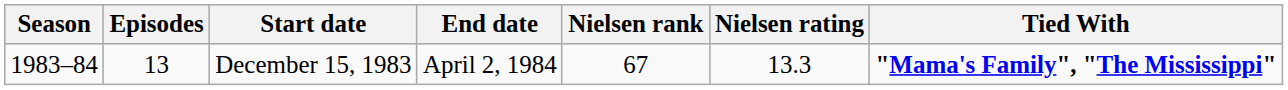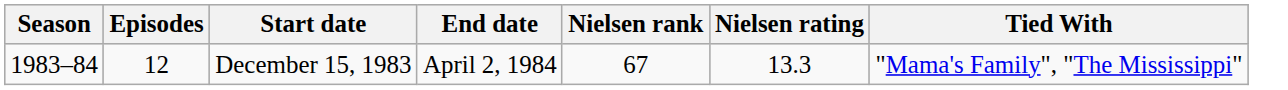December 15, 1983 | Episodes: 13 -> 12
December 15, 1983 | Tied With: bold -> normal
